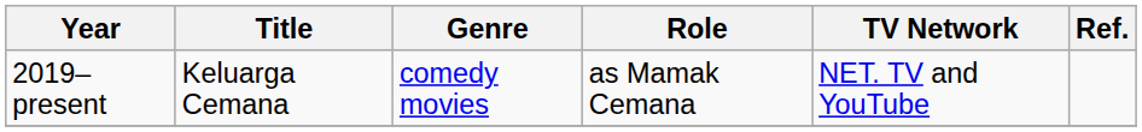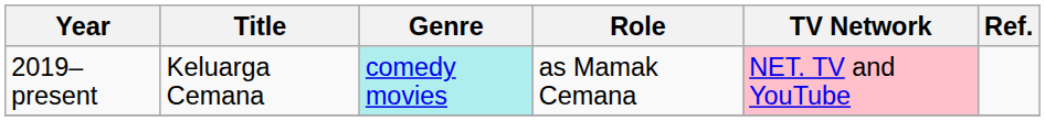2019–present | Genre: no background -> paleturquoise background
2019–present | TV Network: no background -> pink background
